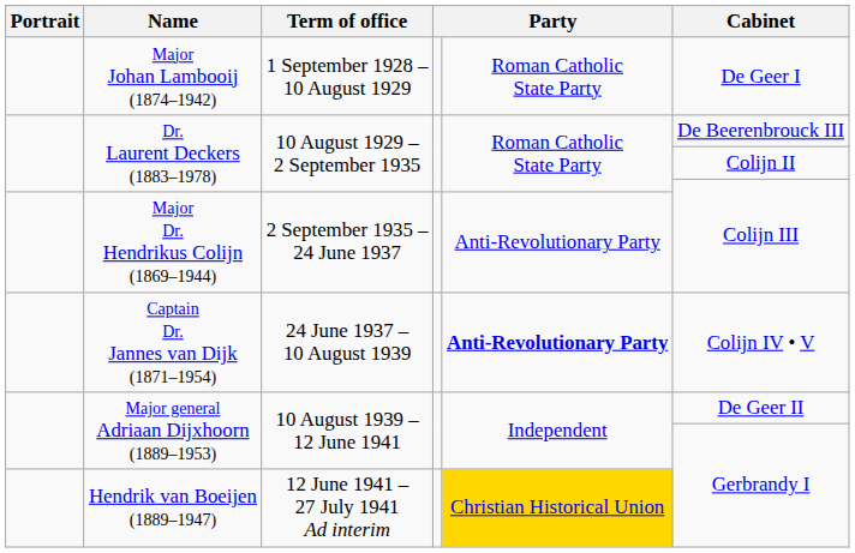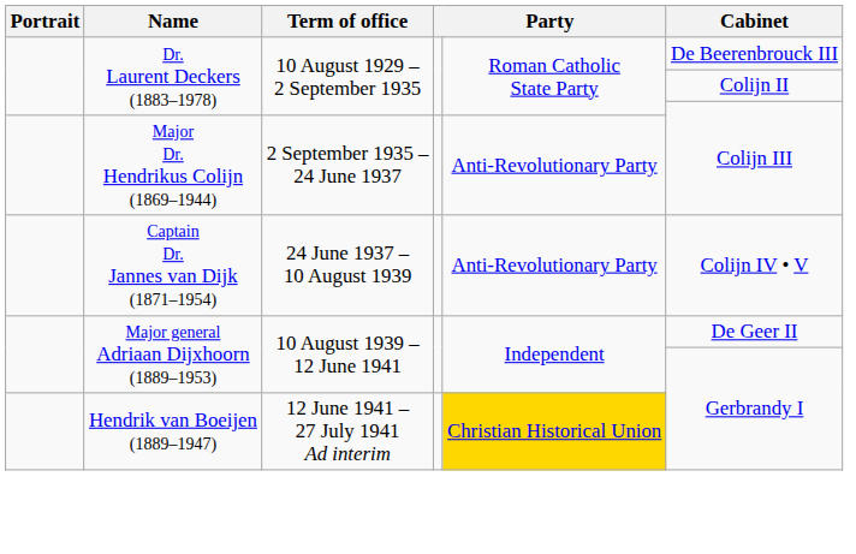- row: Major Johan Lambooij (1874–1942) | 1 September 1928 – 10 August 1929 | Roman Catholic State Party | De Geer I
Captain Dr. Jannes van Dijk (1871–1954) | column 5: bold -> normal
